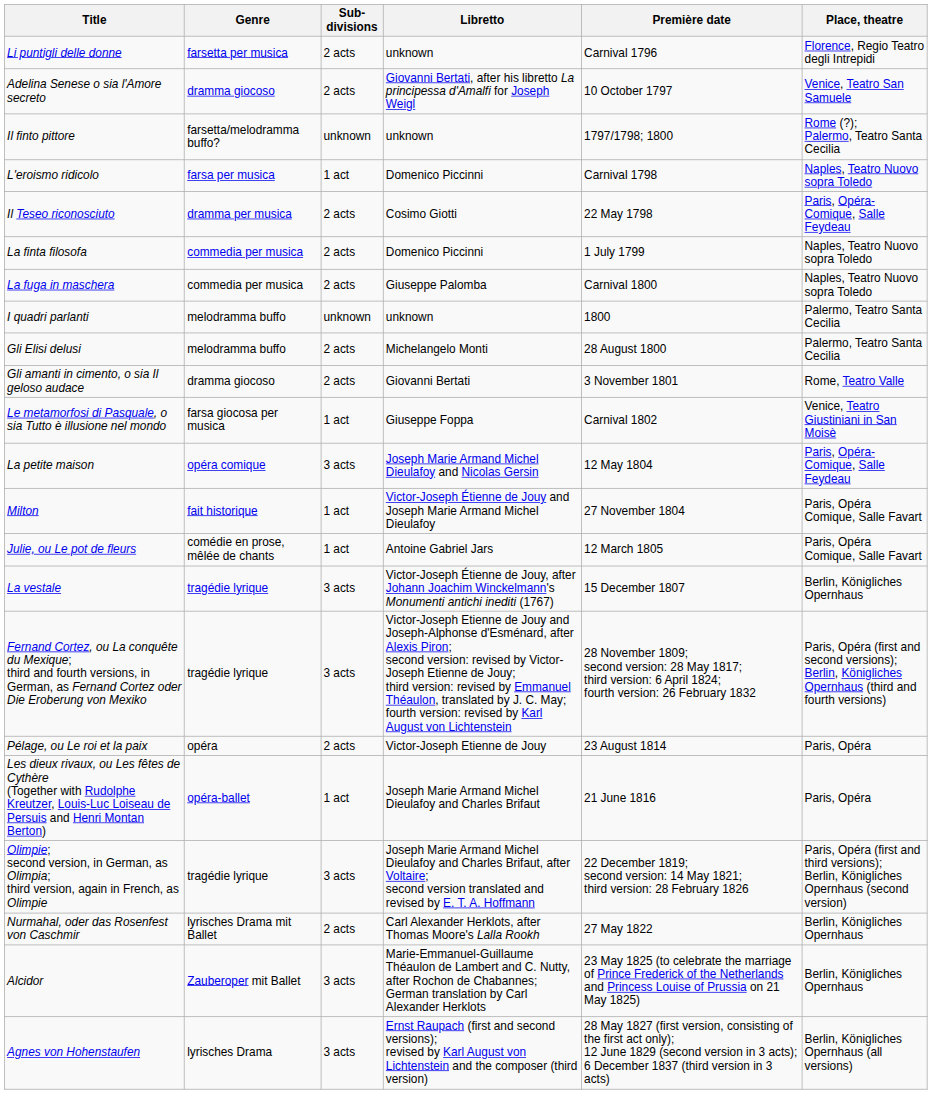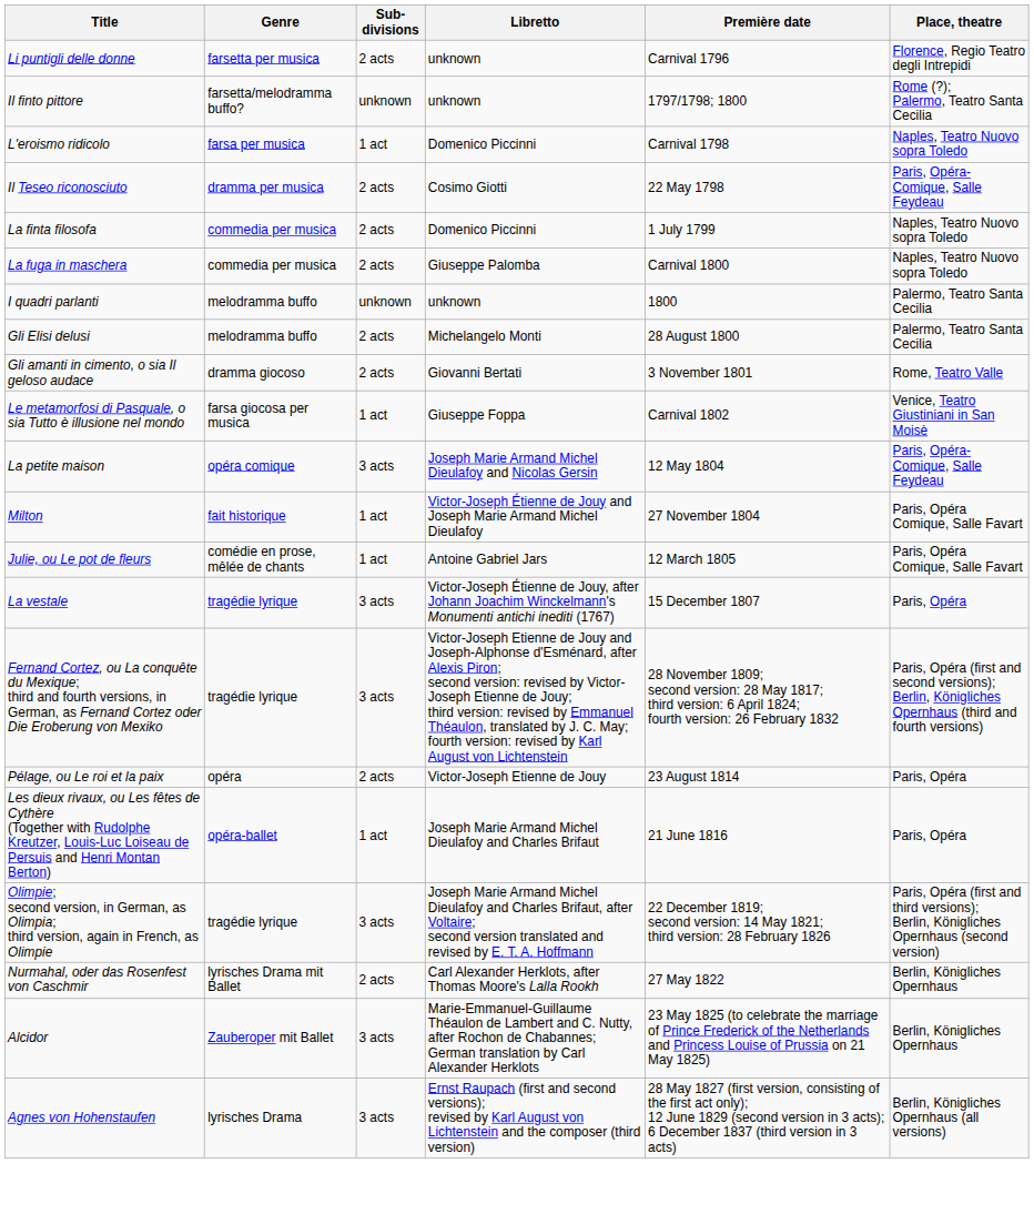- row: Adelina Senese o sia l'Amore secreto | dramma giocoso | 2 acts | Giovanni Bertati, after his libretto La principessa d'Amalfi for Joseph Weigl | 10 October 1797 | Venice, Teatro San Samuele
La vestale | Place, theatre: Berlin, Königliches Opernhaus -> Paris, Opéra
